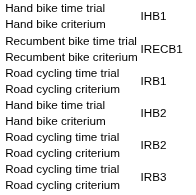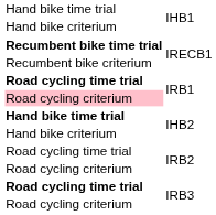Recumbent bike time trial | column 1: normal -> bold
Road cycling time trial / IRB1 | column 1: normal -> bold
Road cycling criterium / IRB1 | column 1: no background -> pink background
Hand bike time trial / IHB2 | column 1: normal -> bold
Road cycling time trial / IRB3 | column 1: normal -> bold
